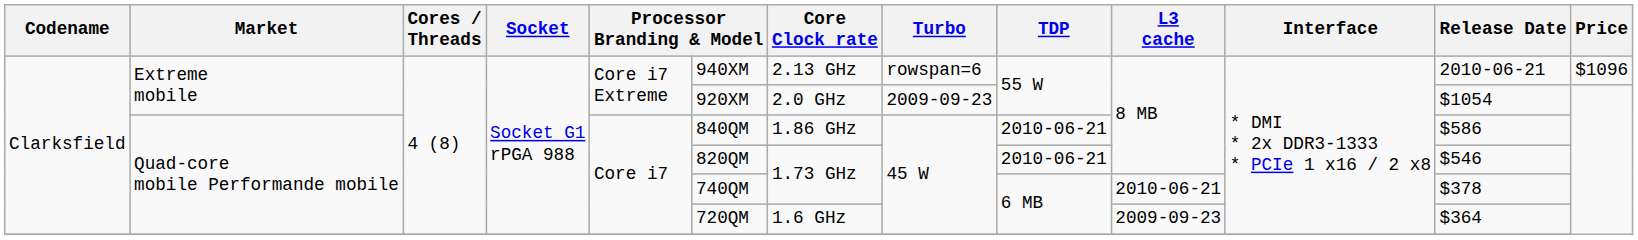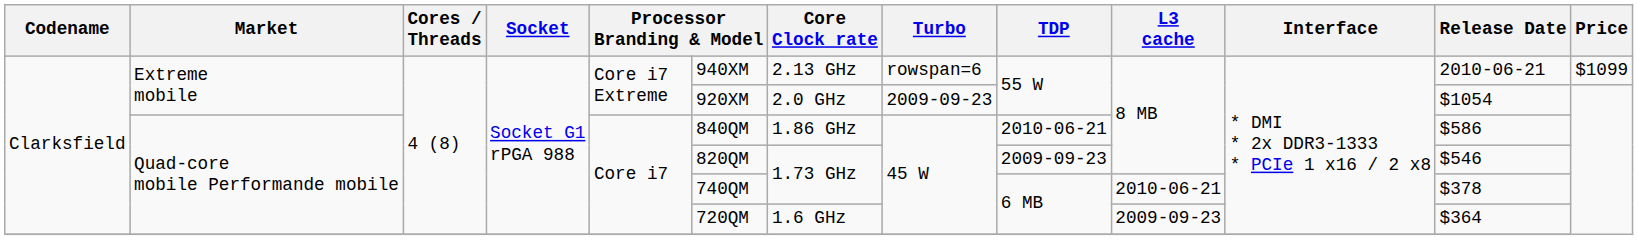row 2 | Price: $1096 -> $1099
row 5 | TDP: 2010-06-21 -> 2009-09-23
